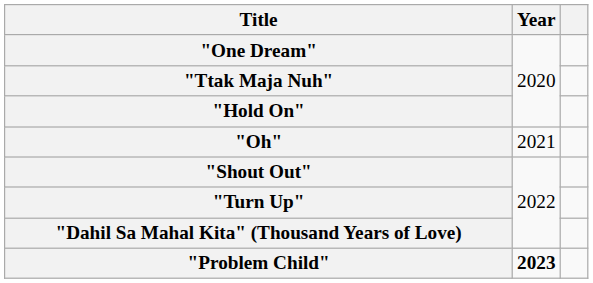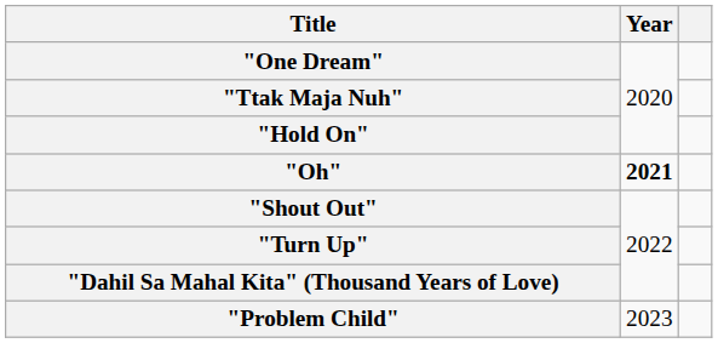"Oh" | Year: normal -> bold
"Problem Child" | Year: bold -> normal
